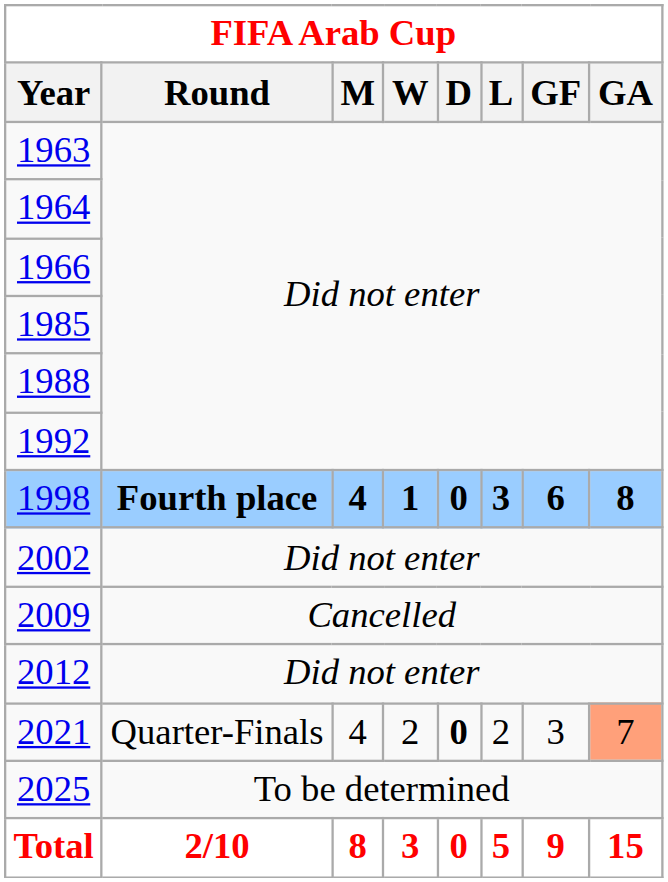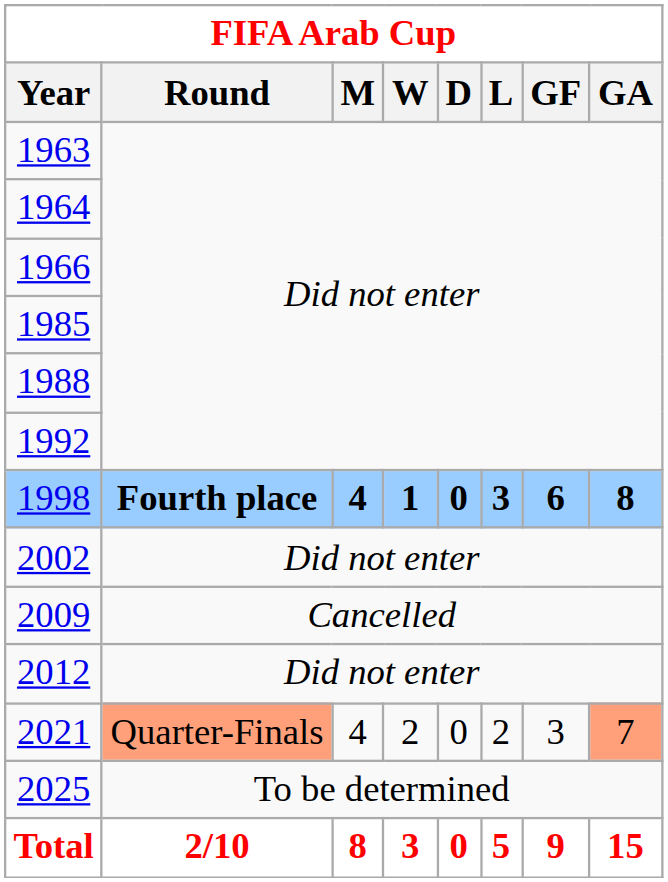2021 | Round: no background -> lightsalmon background
2021 | D: bold -> normal
